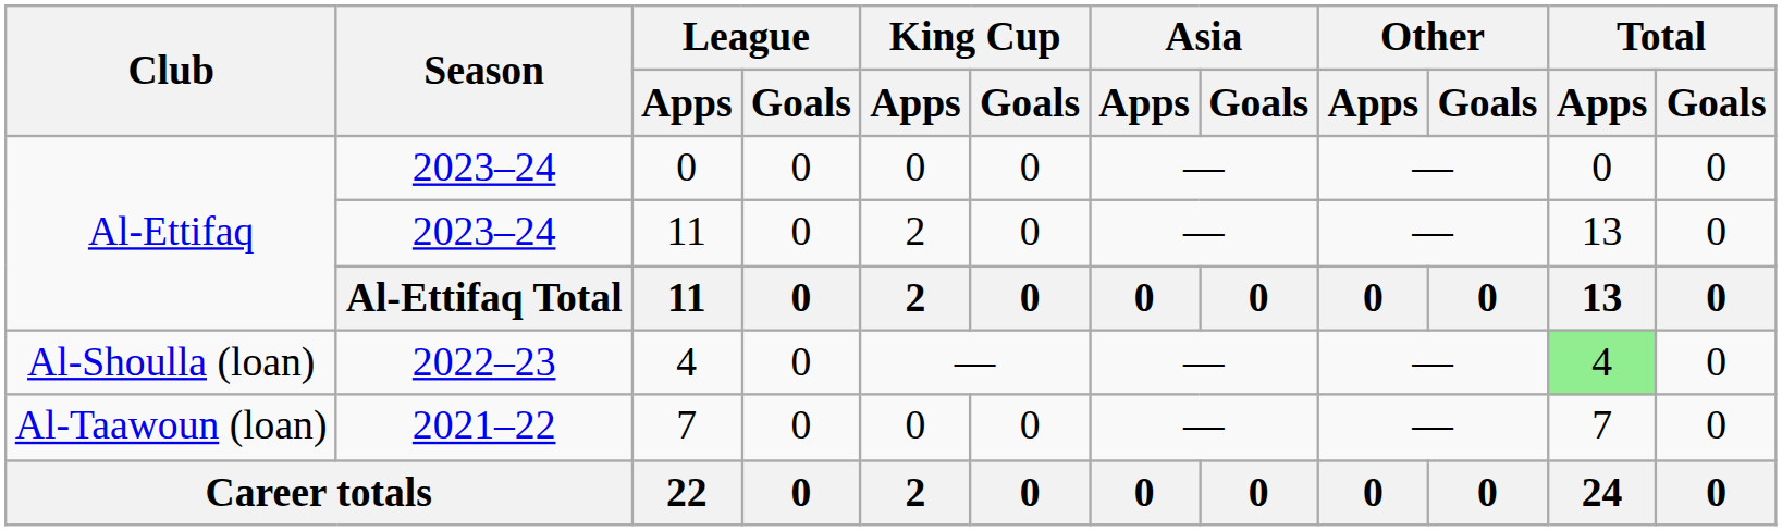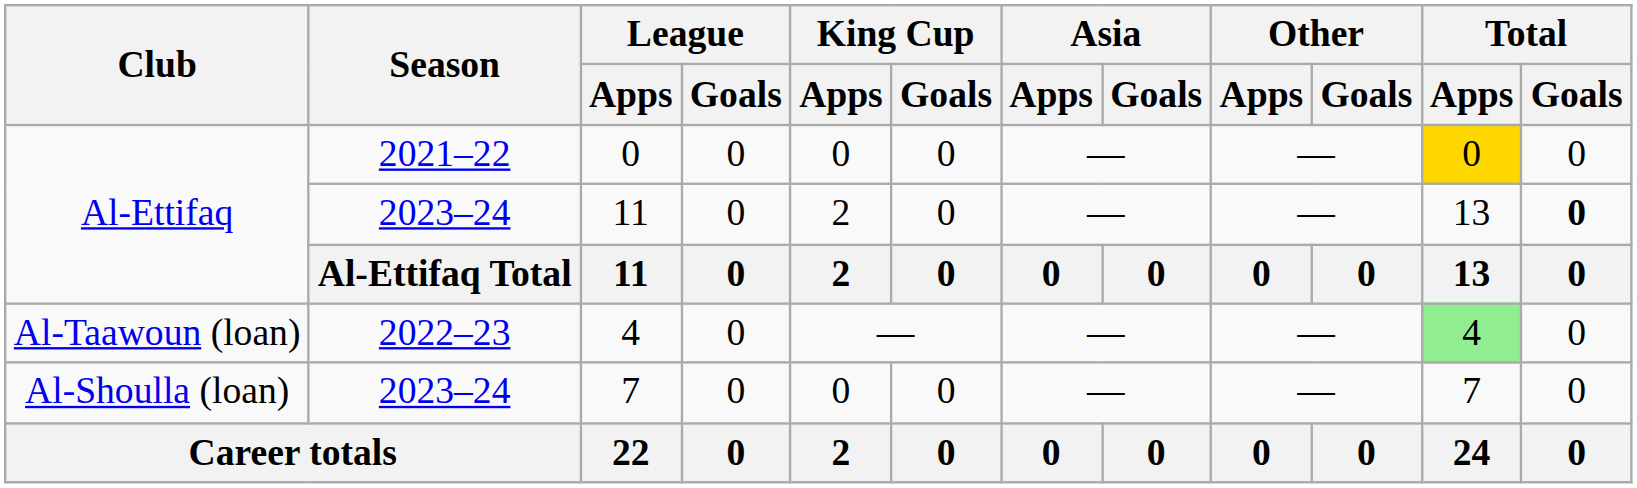row 3 | Season: 2023–24 -> 2021–22
row 3 | Total / Apps: no background -> gold background
row 4 | Total / Goals: normal -> bold
row 6 | Club: Al-Shoulla (loan) -> Al-Taawoun (loan)
row 7 | Club: Al-Taawoun (loan) -> Al-Shoulla (loan)
row 7 | Season: 2021–22 -> 2023–24
